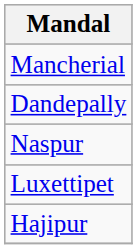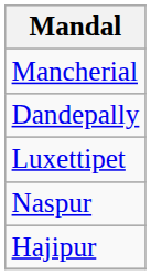row 4 | column 1: Naspur -> Luxettipet
row 5 | column 1: Luxettipet -> Naspur
